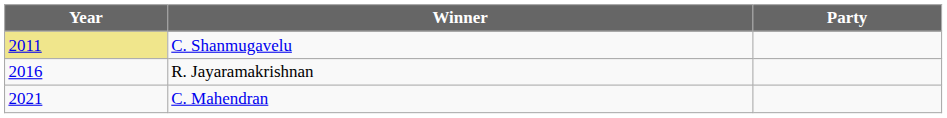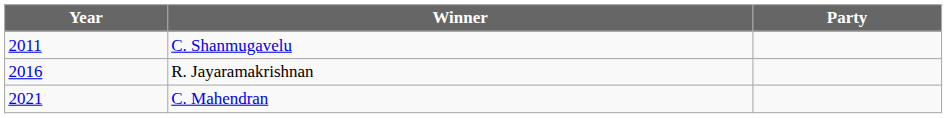C. Shanmugavelu | Year: khaki background -> no background
